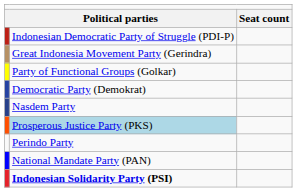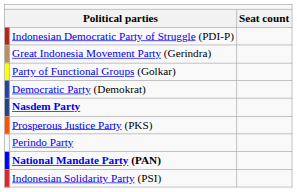Nasdem Party | column 2: normal -> bold
Prosperous Justice Party (PKS) | column 2: lightblue background -> no background
National Mandate Party (PAN) | column 2: normal -> bold
Indonesian Solidarity Party (PSI) | column 2: bold -> normal
